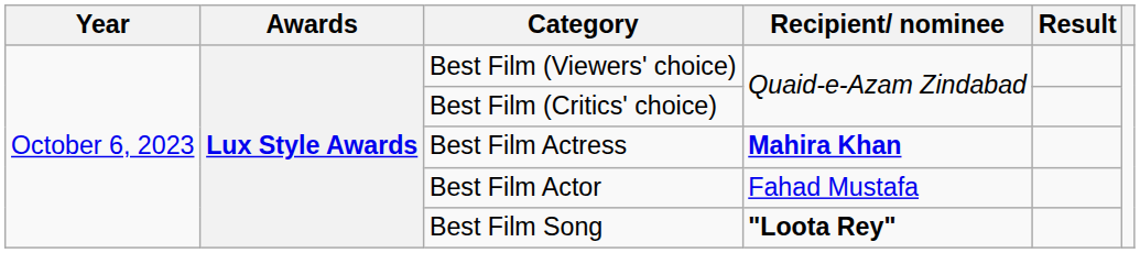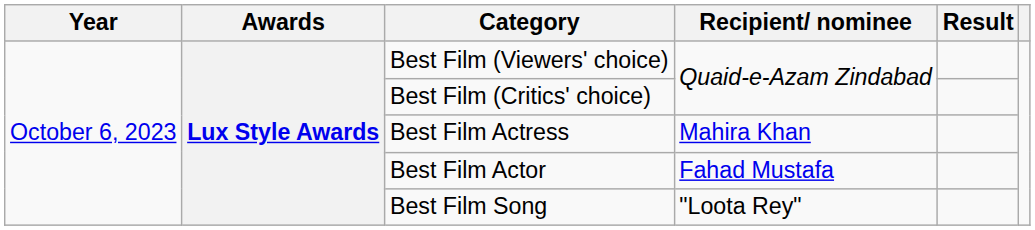Best Film Actress | Recipient/ nominee: bold -> normal
Best Film Song | Recipient/ nominee: bold -> normal
